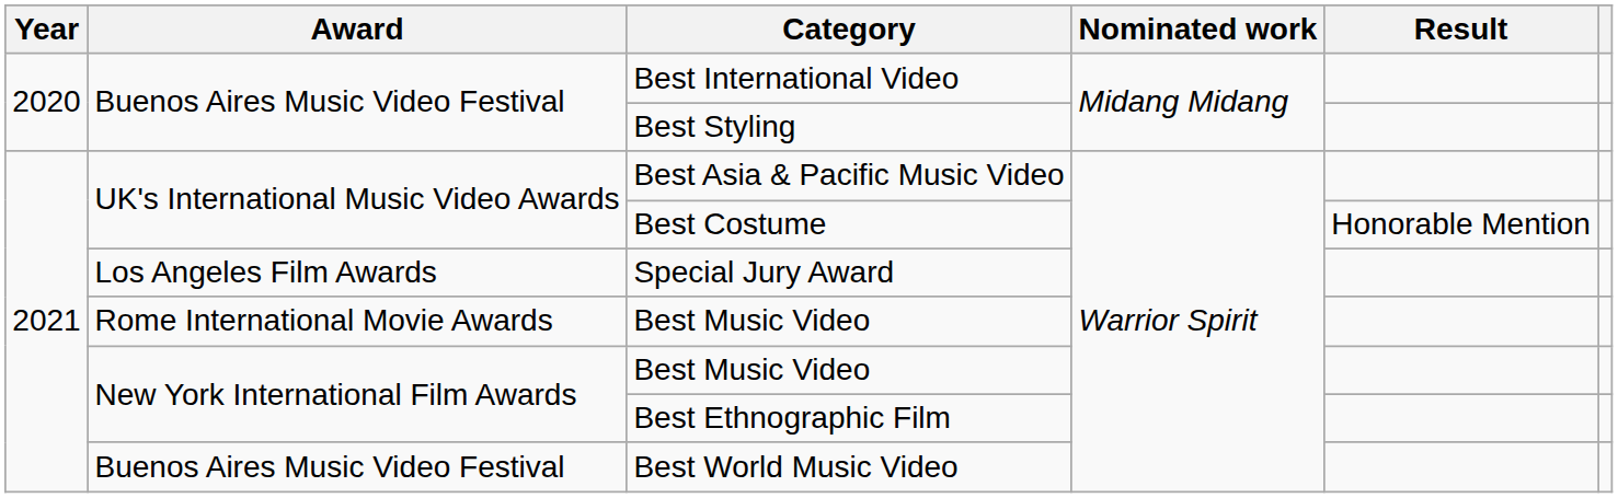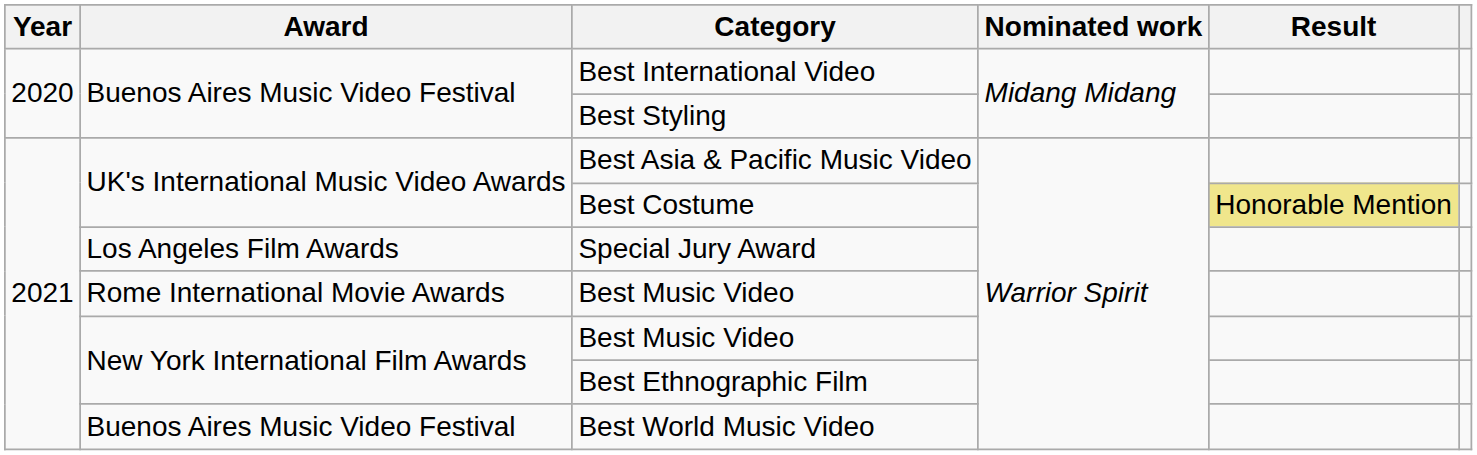Best Costume | Result: no background -> khaki background
